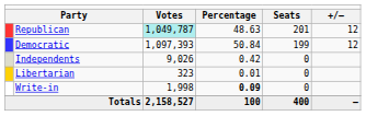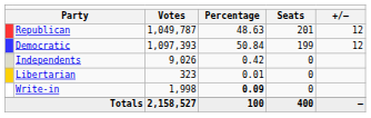Republican | column 3: paleturquoise background -> no background
